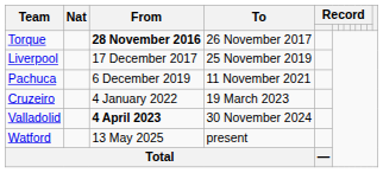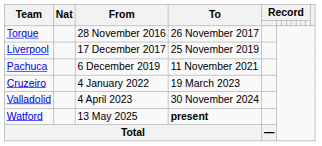Torque | From: bold -> normal
Valladolid | From: bold -> normal
Watford | To: normal -> bold
